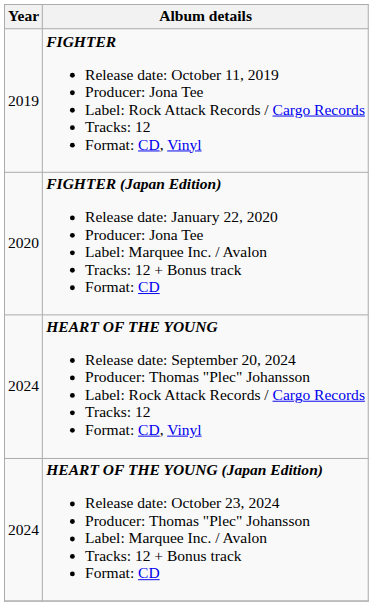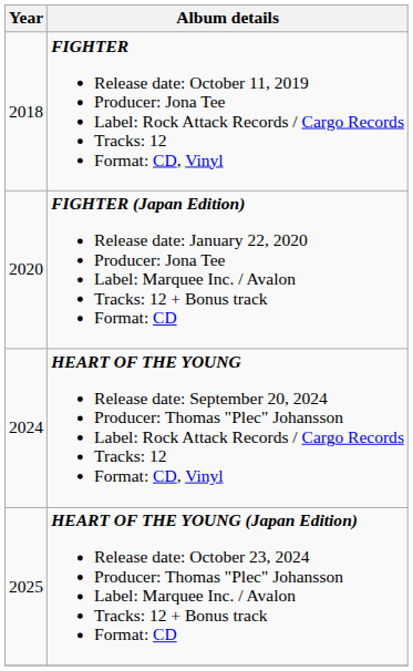row 2 | Year: 2019 -> 2018
row 5 | Year: 2024 -> 2025
